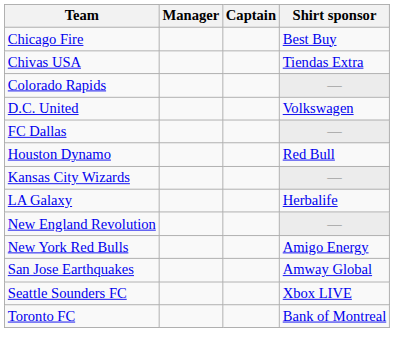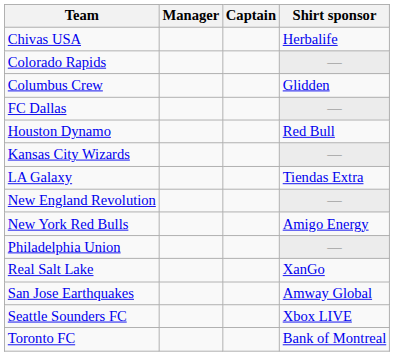- row: Chicago Fire | Best Buy
Chivas USA | Shirt sponsor: Tiendas Extra -> Herbalife
+ row: Columbus Crew | Glidden
- row: D.C. United | Volkswagen
LA Galaxy | Shirt sponsor: Herbalife -> Tiendas Extra
+ row: Philadelphia Union | —
+ row: Real Salt Lake | XanGo
